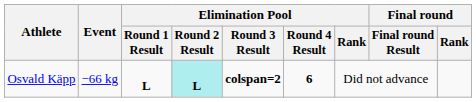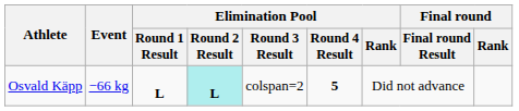Osvald Käpp | Elimination Pool / Round 3 Result: bold -> normal
Osvald Käpp | Elimination Pool / Round 4 Result: 6 -> 5
